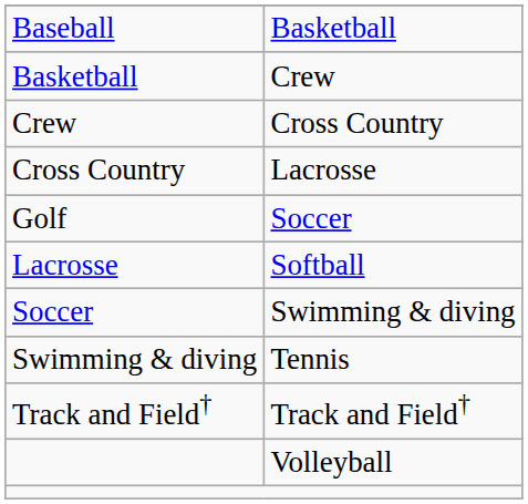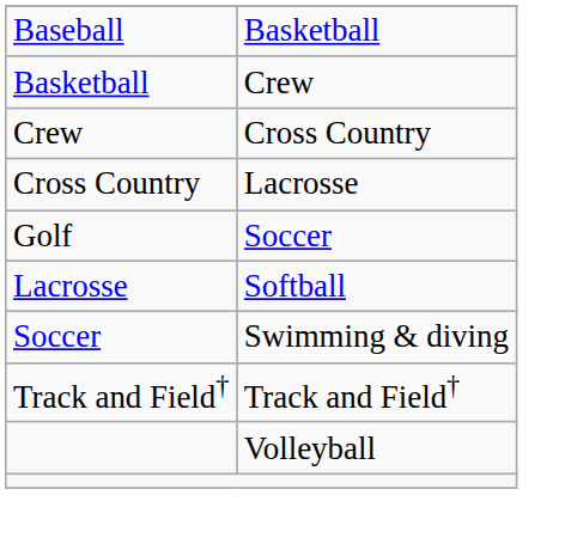- row: Swimming & diving | Tennis
